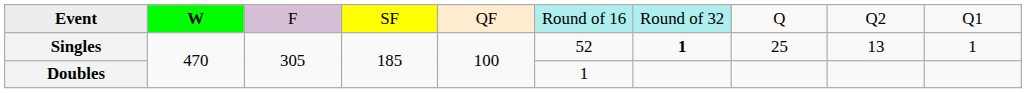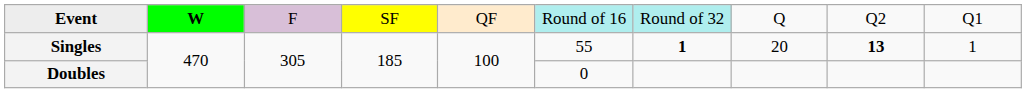Singles | column 6: 52 -> 55
Singles | column 8: 25 -> 20
Singles | column 9: normal -> bold
Doubles | column 6: 1 -> 0
